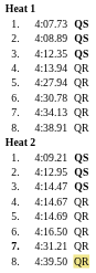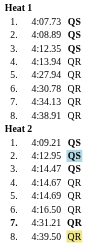4:12.95 | column 3: no background -> lightblue background
4:31.21 | column 3: normal -> bold
